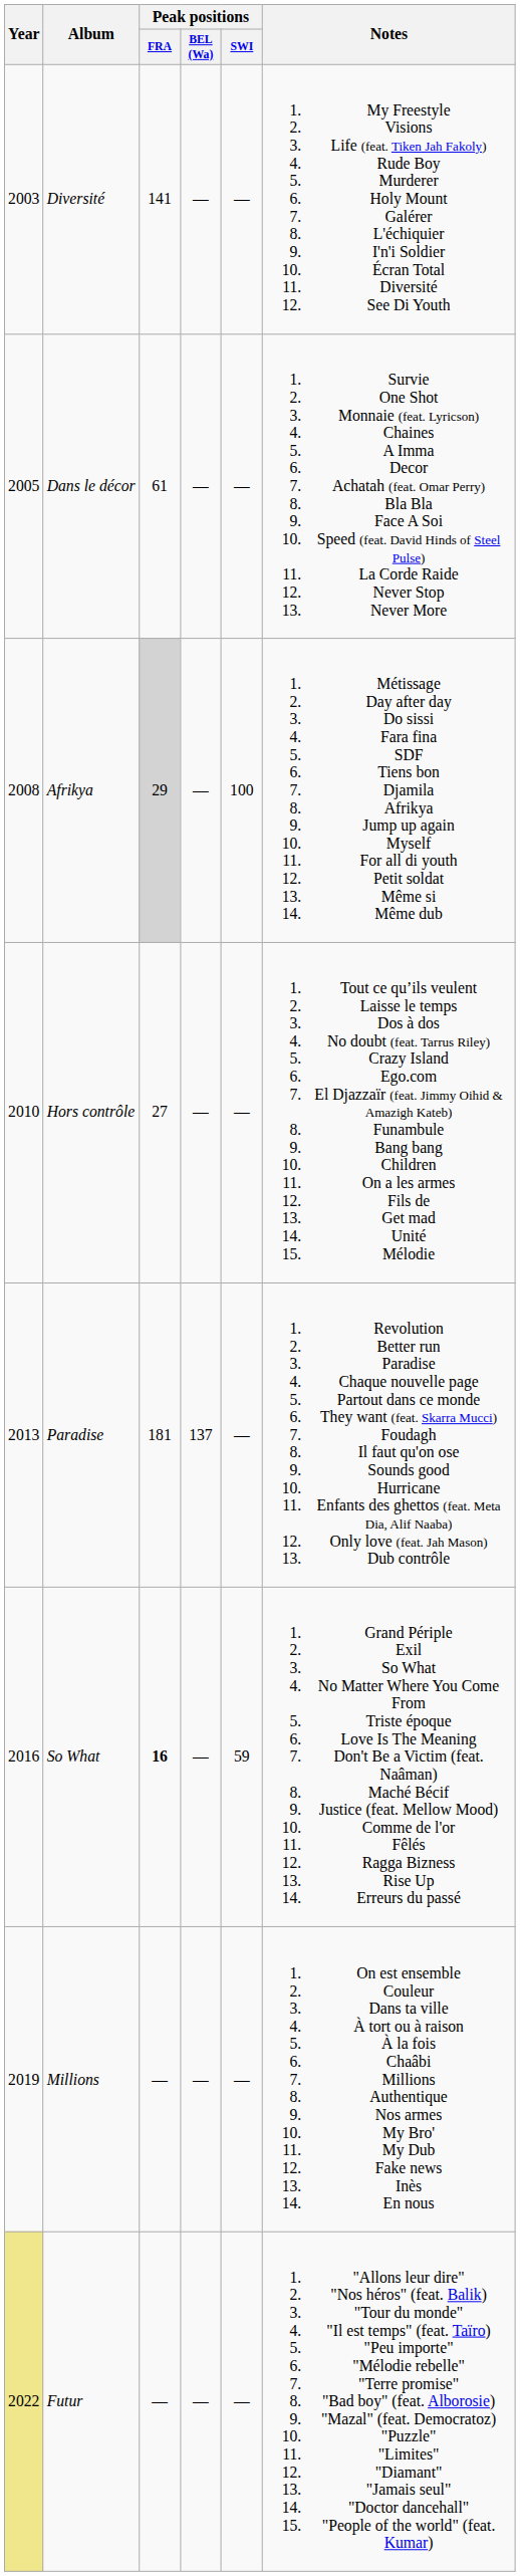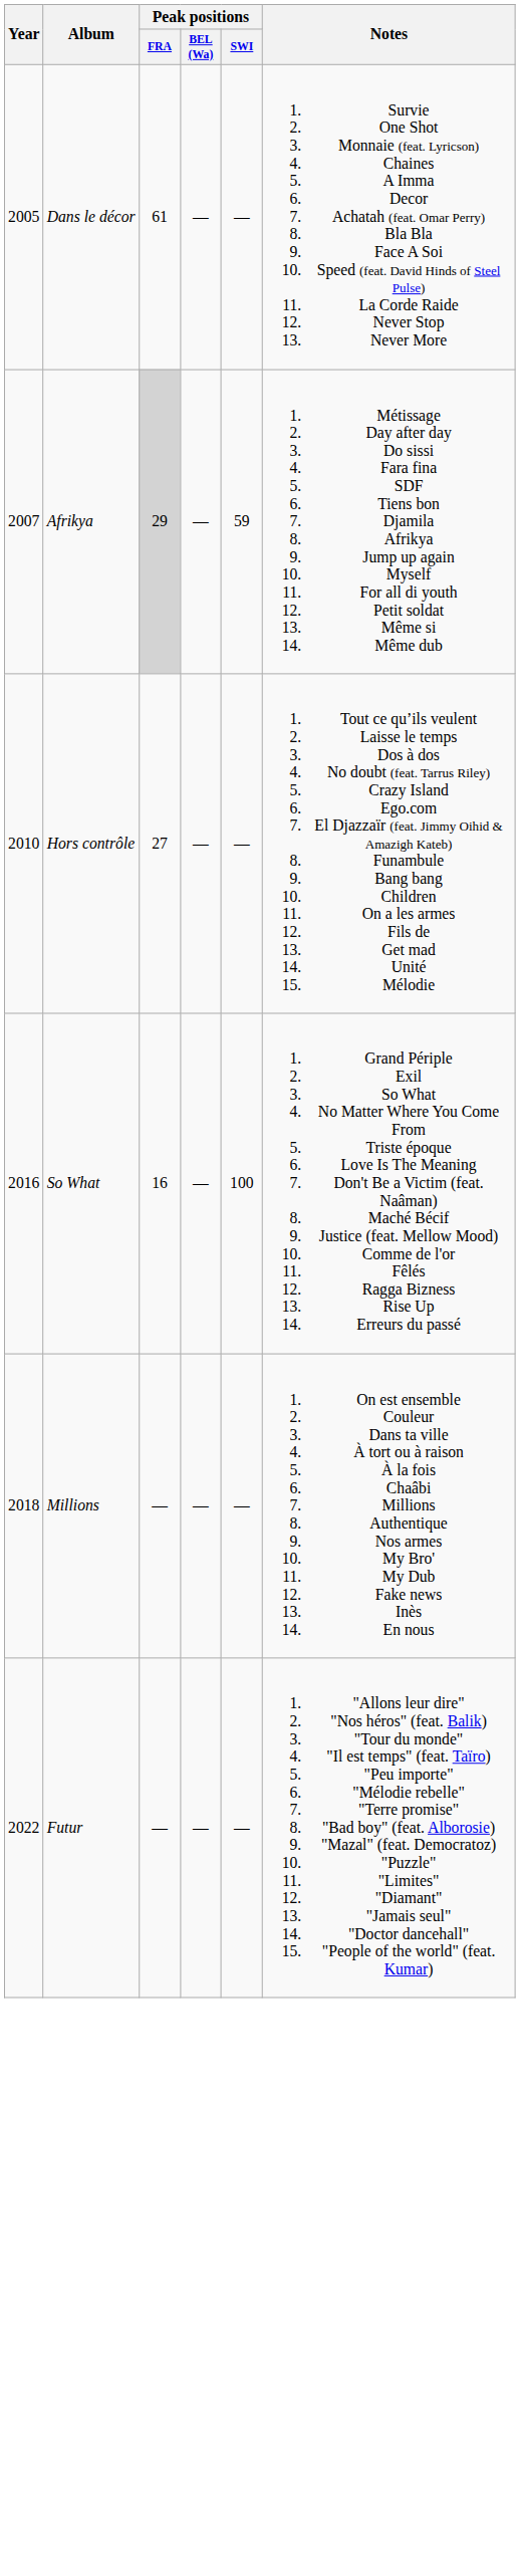- row: 2003 | Diversité | 141 | — | — | My Freestyle Visions Life (feat. Tiken Jah Fakoly) Rude Boy Murderer Holy Mount Galérer L'échiquier I'n'i Soldier Écran Total Diversité See Di Youth
Afrikya | Year: 2008 -> 2007
Afrikya | Peak positions / SWI: 100 -> 59
- row: 2013 | Paradise | 181 | 137 | — | Revolution Better run Paradise Chaque nouvelle page Partout dans ce monde They want (feat. Skarra Mucci) Foudagh Il faut qu'on ose Sounds good Hurricane Enfants des ghettos (feat. Meta Dia, Alif Naaba) Only love (feat. Jah Mason) Dub contrôle
So What | Peak positions / FRA: bold -> normal
So What | Peak positions / SWI: 59 -> 100
Millions | Year: 2019 -> 2018
Futur | Year: khaki background -> no background
